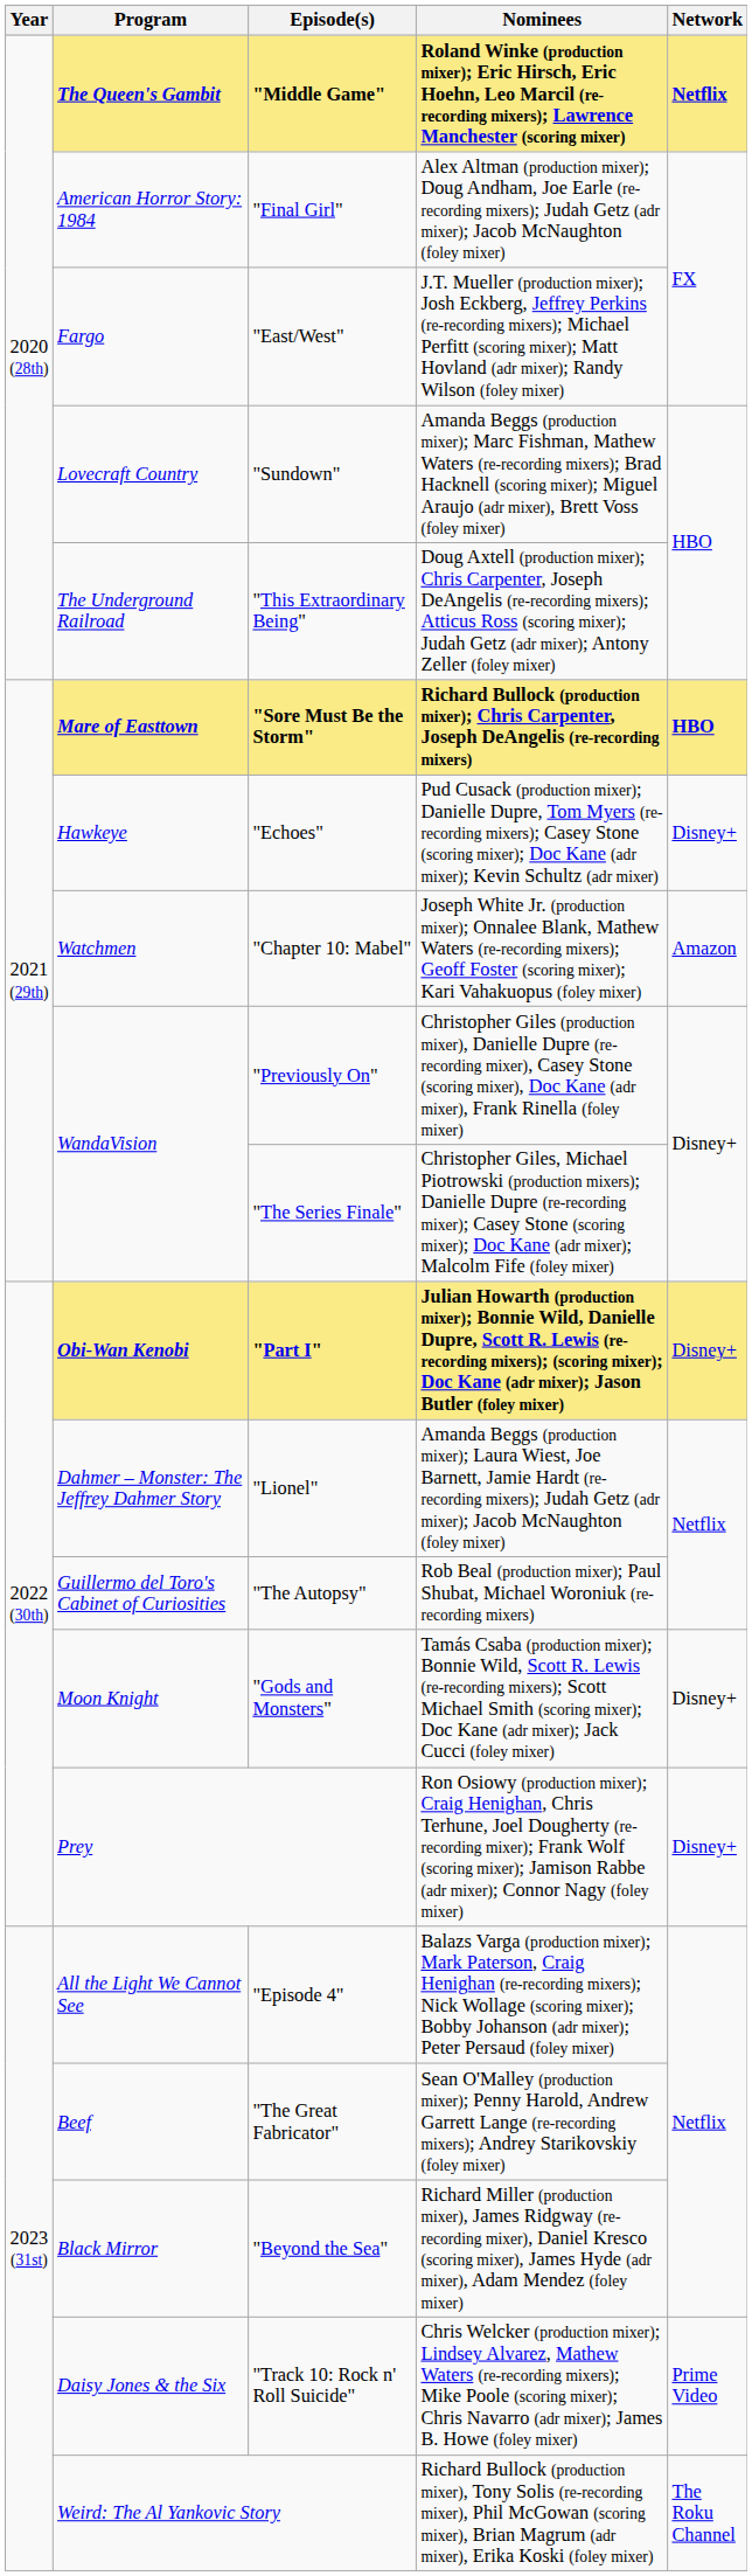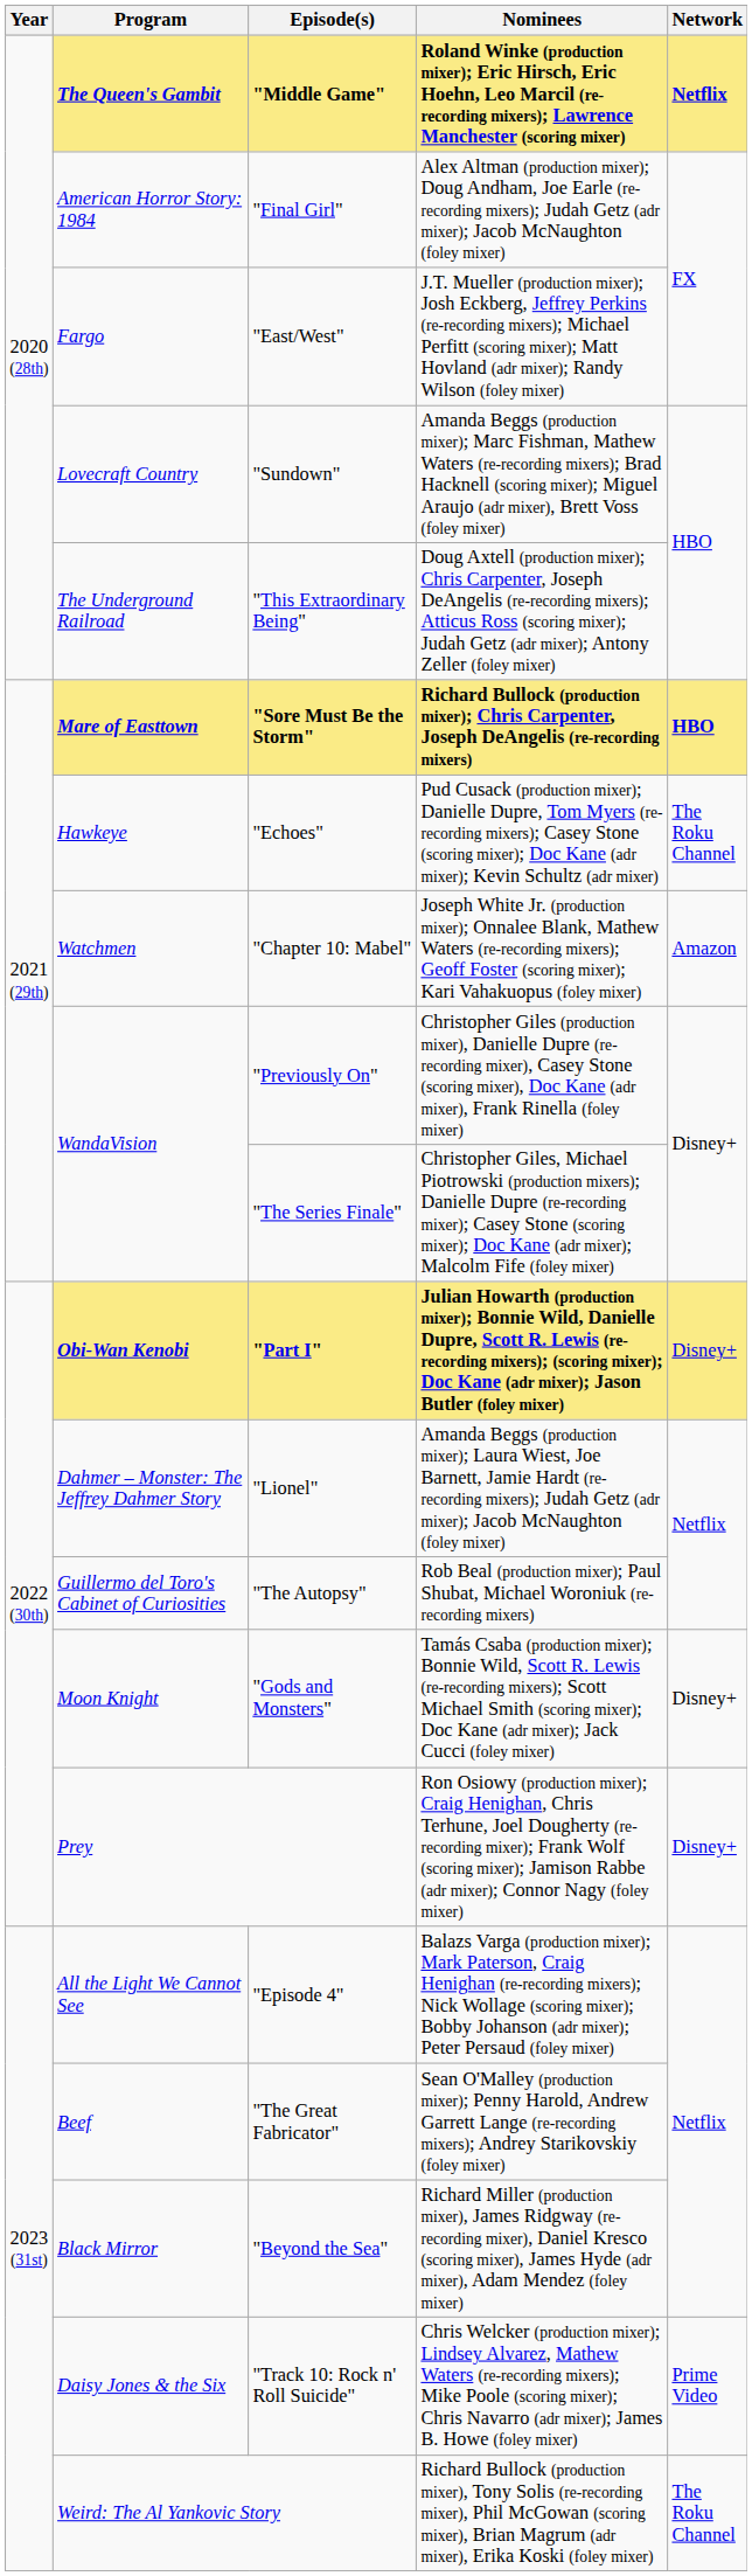"Echoes" | Network: Disney+ -> The Roku Channel
